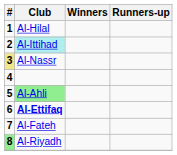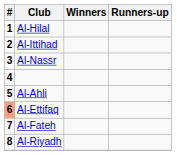Al-Ittihad | Club: paleturquoise background -> no background
Al-Nassr | #: khaki background -> no background
Al-Ahli | Club: lightgreen background -> no background
Al-Ettifaq | #: no background -> lightsalmon background
Al-Ettifaq | Club: bold -> normal
Al-Riyadh | #: lightgreen background -> no background
